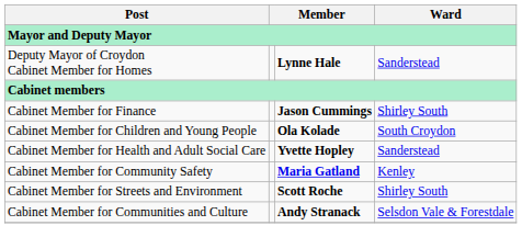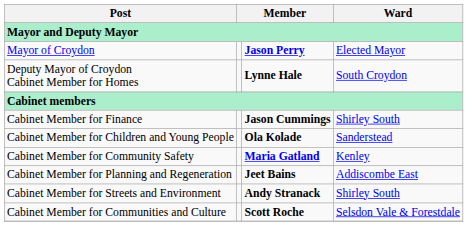+ row: Mayor of Croydon | Jason Perry | Elected Mayor
Deputy Mayor of Croydon Cabinet Member for Homes | Ward: Sanderstead -> South Croydon
Cabinet Member for Children and Young People | Ward: South Croydon -> Sanderstead
- row: Cabinet Member for Health and Adult Social Care | Yvette Hopley | Sanderstead
+ row: Cabinet Member for Planning and Regeneration | Jeet Bains | Addiscombe East
Cabinet Member for Streets and Environment | column 3: Scott Roche -> Andy Stranack
Cabinet Member for Communities and Culture | column 3: Andy Stranack -> Scott Roche
